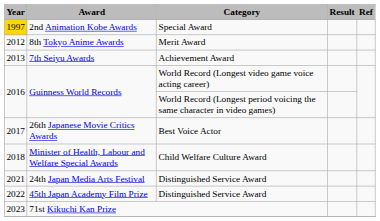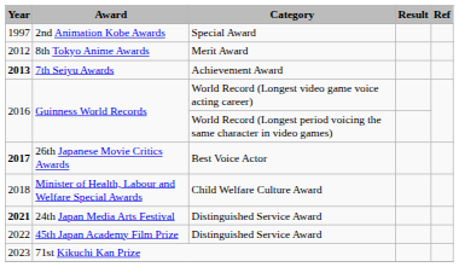2nd Animation Kobe Awards | Year: gold background -> no background
7th Seiyu Awards | Year: normal -> bold
26th Japanese Movie Critics Awards | Year: normal -> bold
24th Japan Media Arts Festival | Year: normal -> bold
